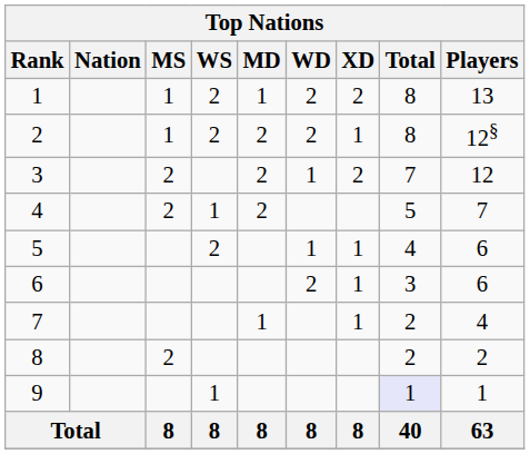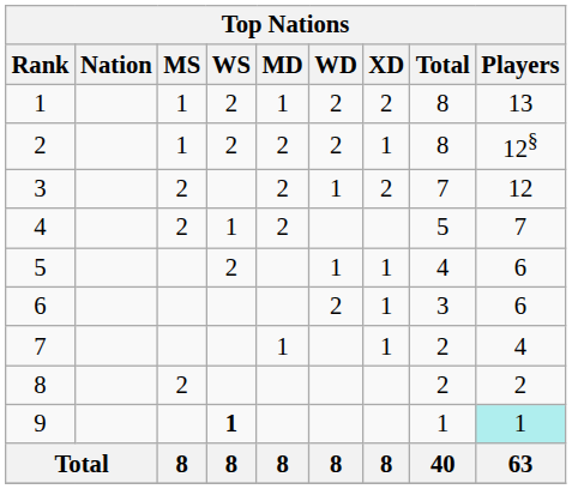9 | WS: normal -> bold
9 | Total: lavender background -> no background
9 | Players: no background -> paleturquoise background
